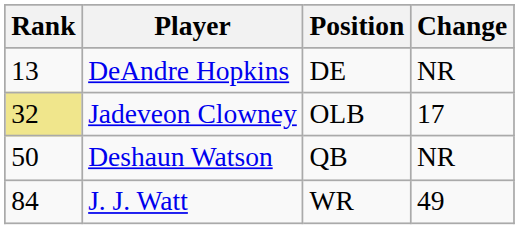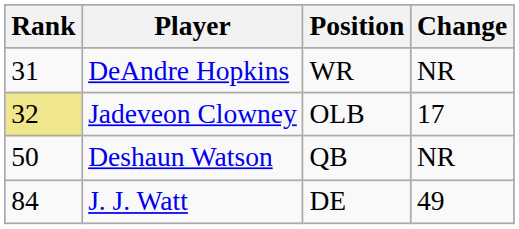DeAndre Hopkins | Rank: 13 -> 31
DeAndre Hopkins | Position: DE -> WR
J. J. Watt | Position: WR -> DE
